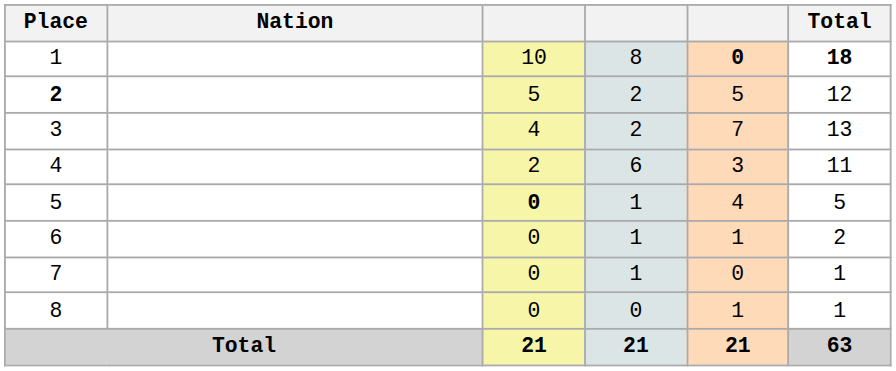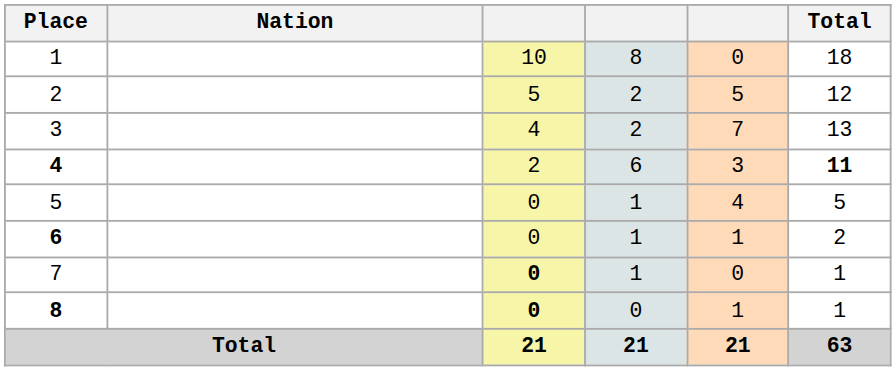row 2 | column 5: bold -> normal
row 2 | Total: bold -> normal
row 3 | Place: bold -> normal
row 5 | Place: normal -> bold
row 5 | Total: normal -> bold
row 6 | column 3: bold -> normal
row 7 | Place: normal -> bold
row 8 | column 3: normal -> bold
row 9 | Place: normal -> bold
row 9 | column 3: normal -> bold
